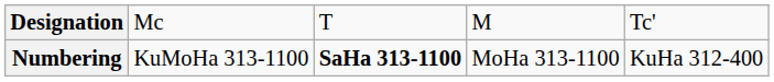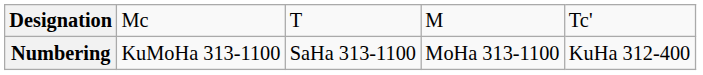Numbering | column 3: bold -> normal
